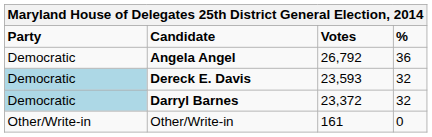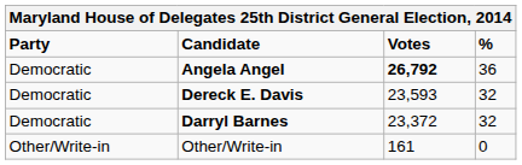Angela Angel | Votes: normal -> bold
Dereck E. Davis | Party: lightblue background -> no background
Darryl Barnes | Party: lightblue background -> no background
